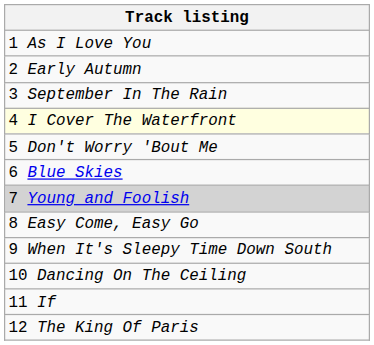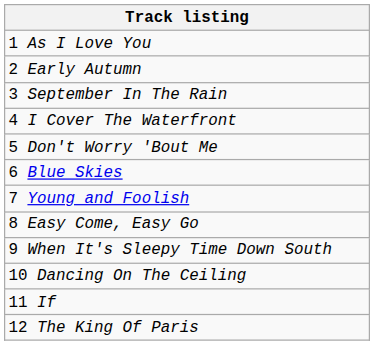row 5 | column 1: lightyellow background -> no background
row 8 | column 1: lightgrey background -> no background
